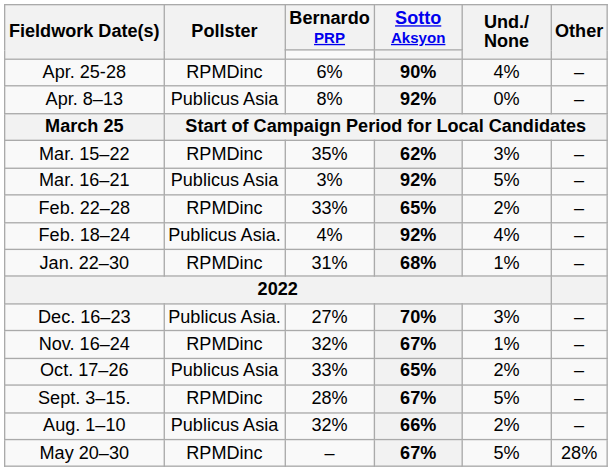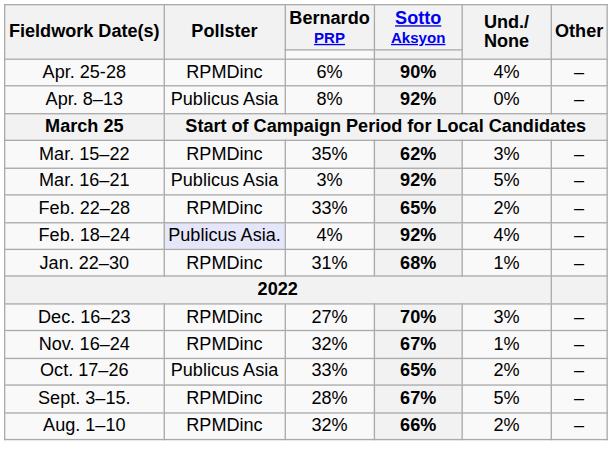Feb. 18–24 | Pollster: no background -> lavender background
Dec. 16–23 | Pollster: Publicus Asia. -> RPMDinc
Aug. 1–10 | Pollster: Publicus Asia -> RPMDinc
- row: May 20–30 | RPMDinc | – | 67% | 5% | 28%
